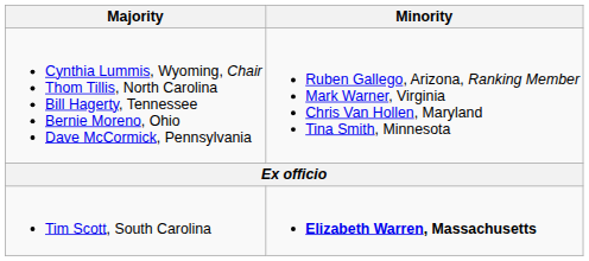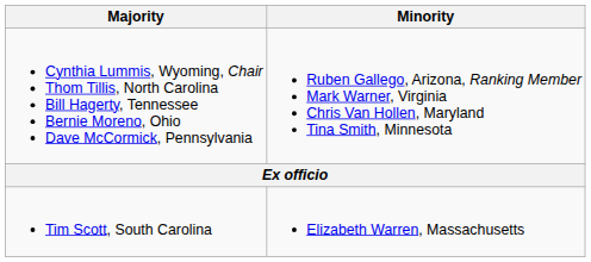Tim Scott, South Carolina | Minority: bold -> normal
